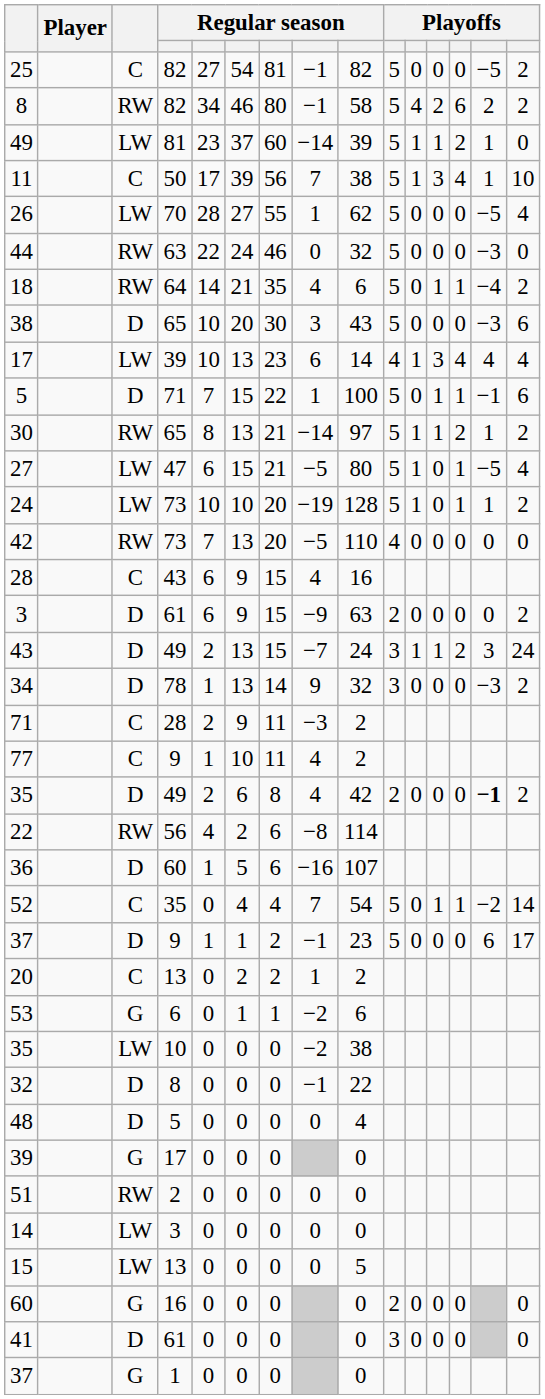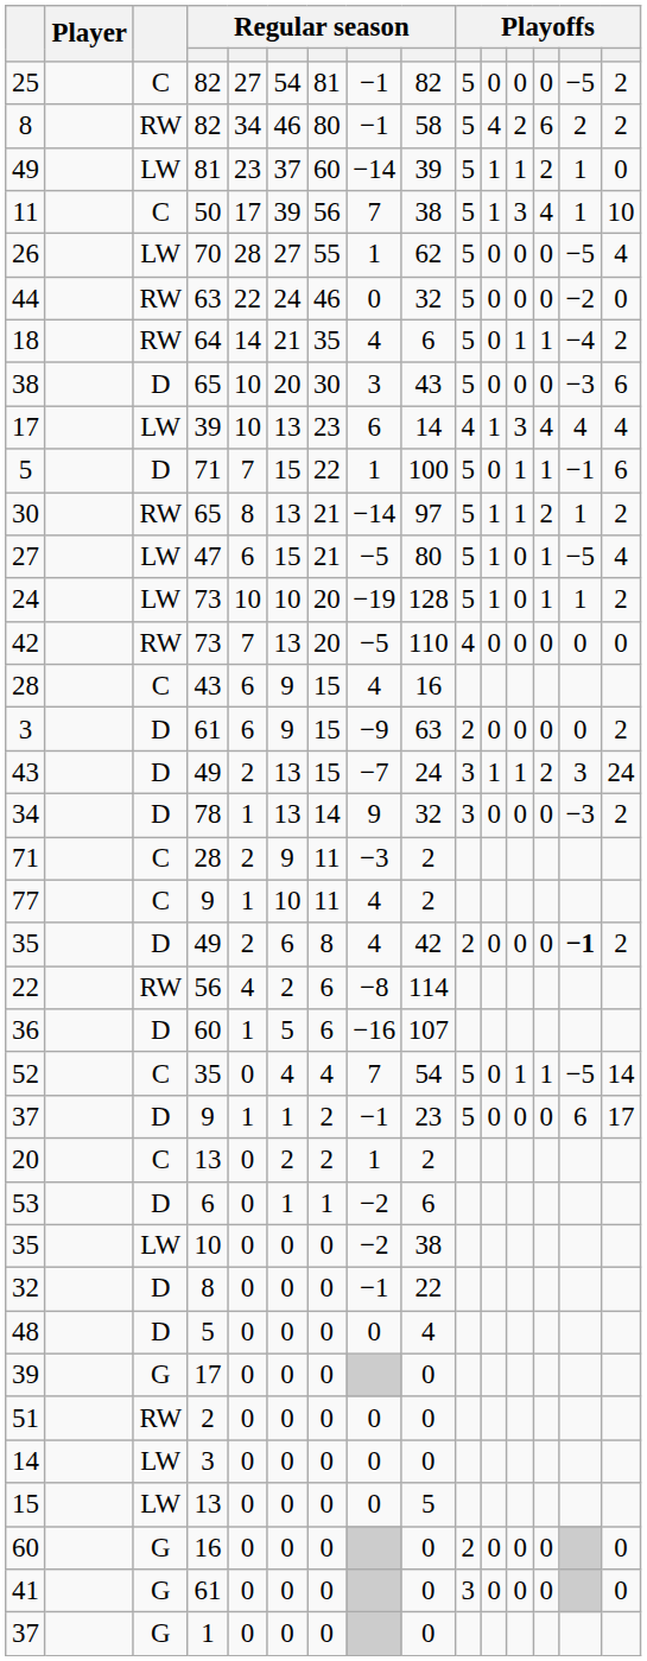44 | column 14: −3 -> −2
52 | column 14: −2 -> −5
53 | column 3: G -> D
41 | column 3: D -> G
